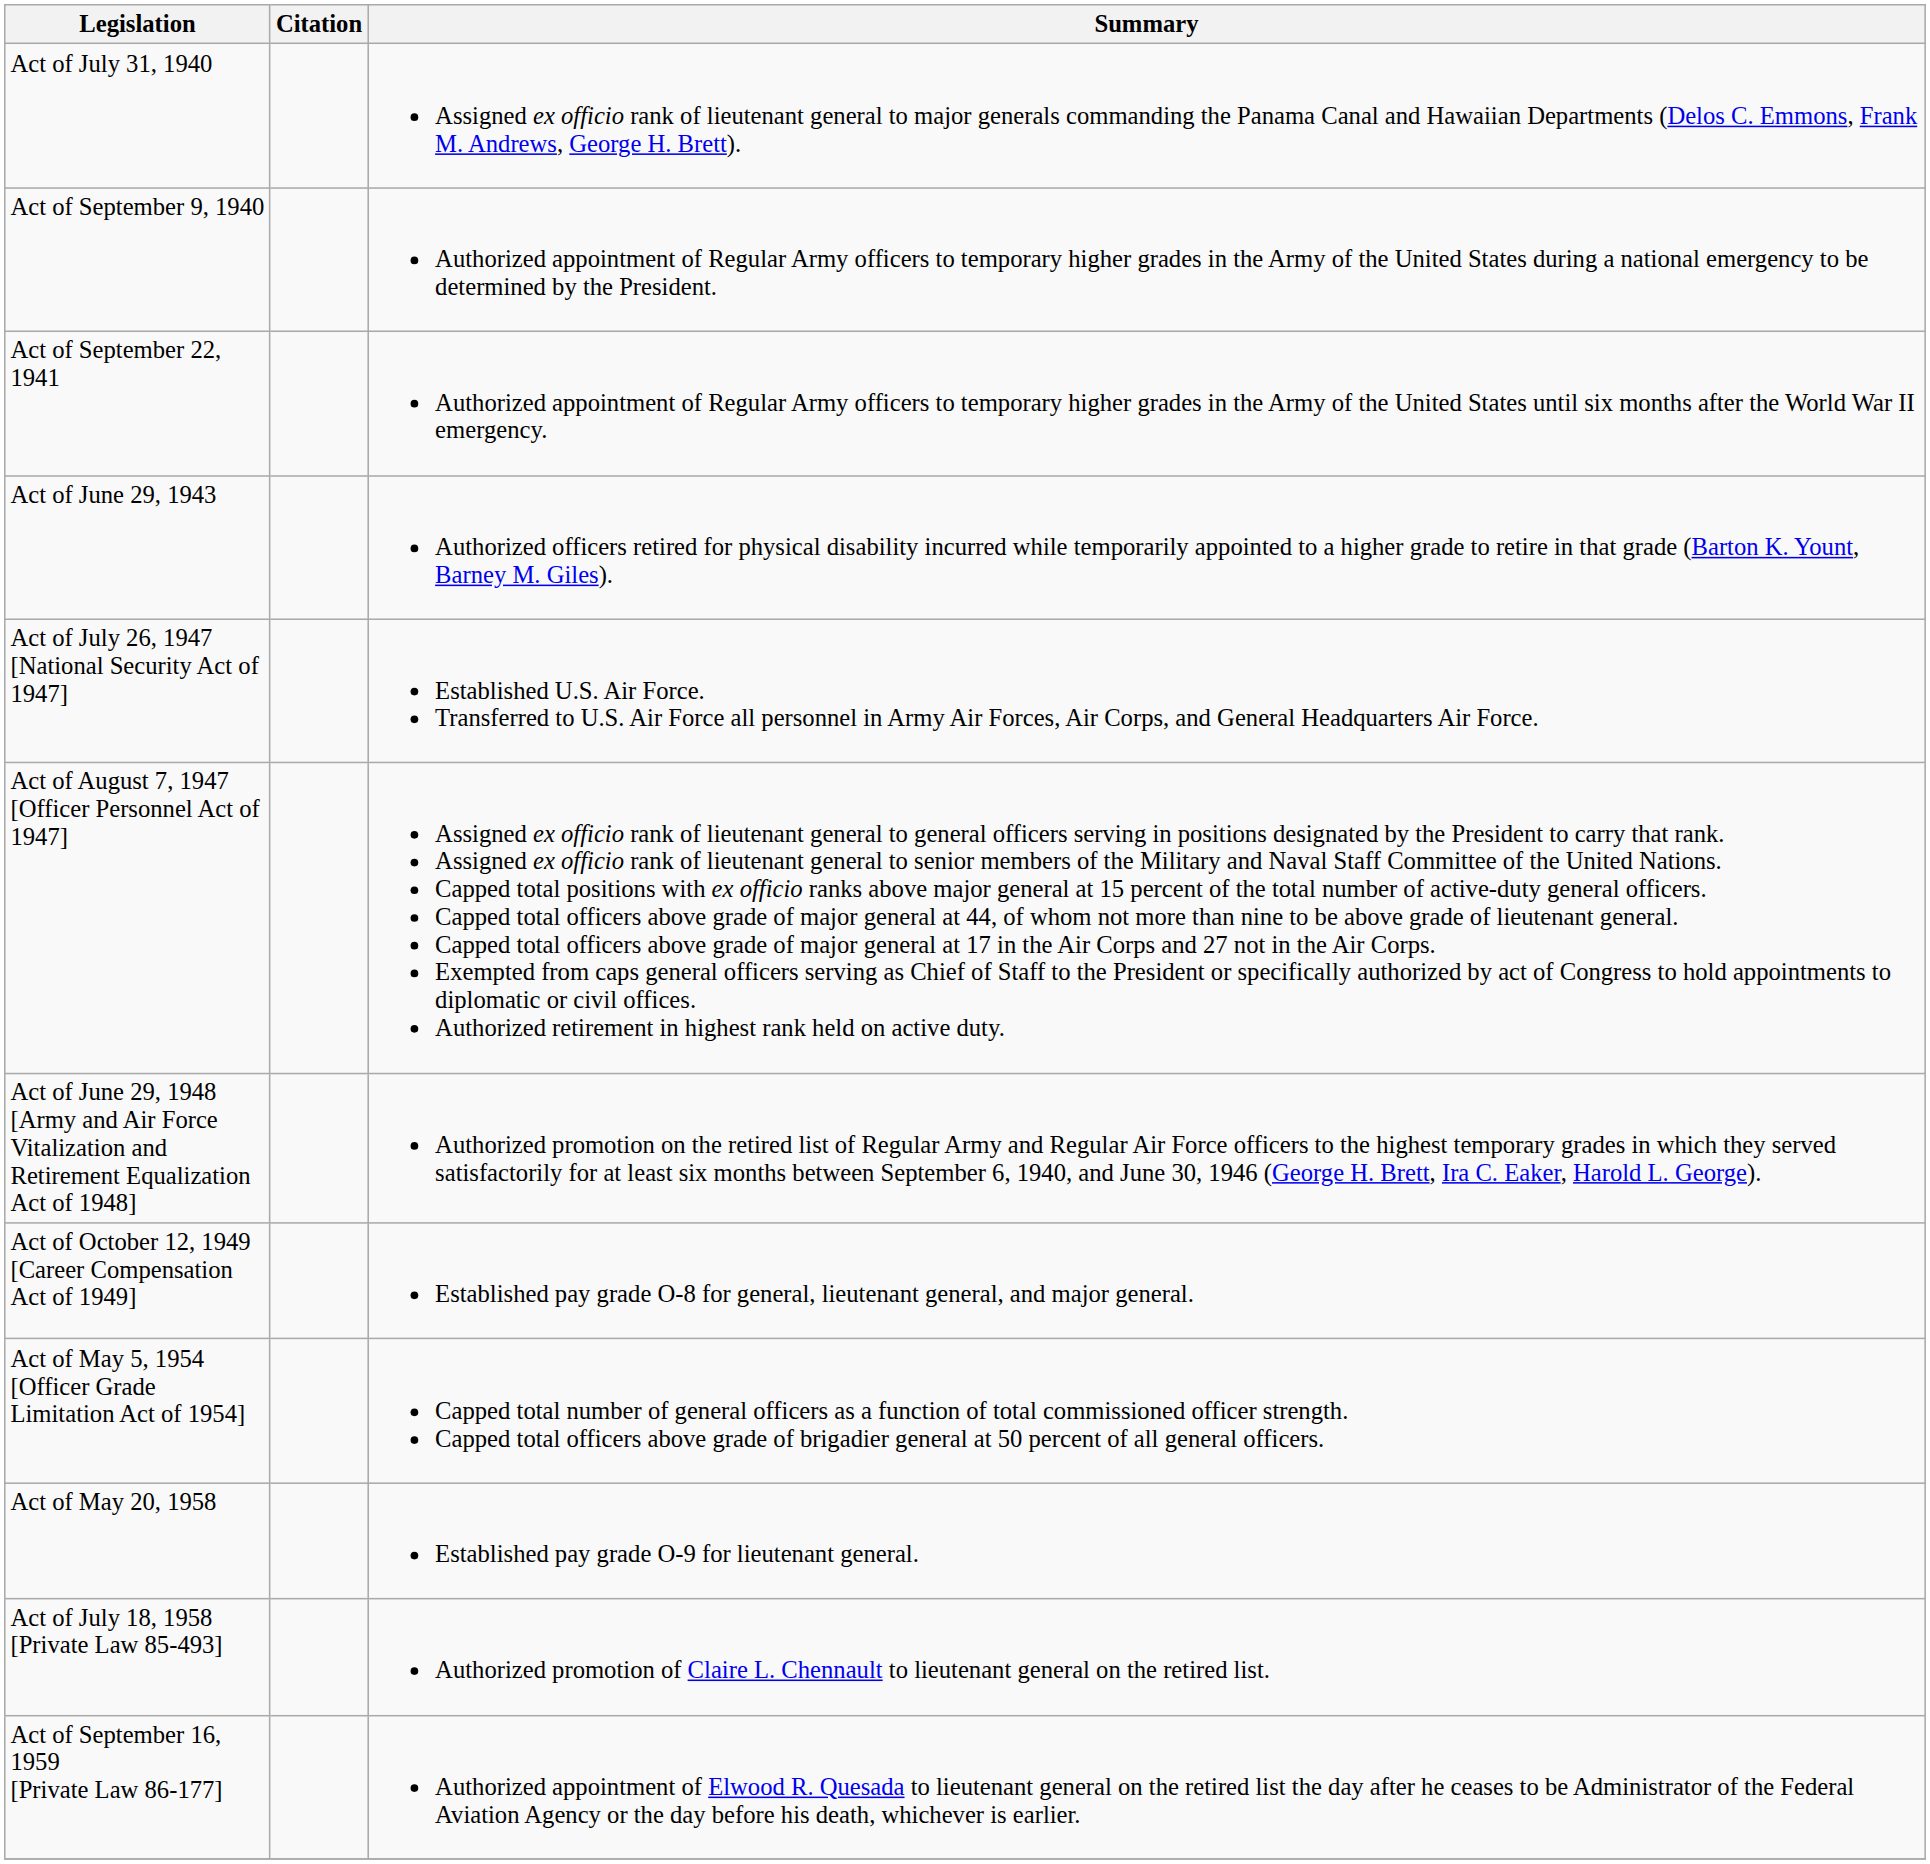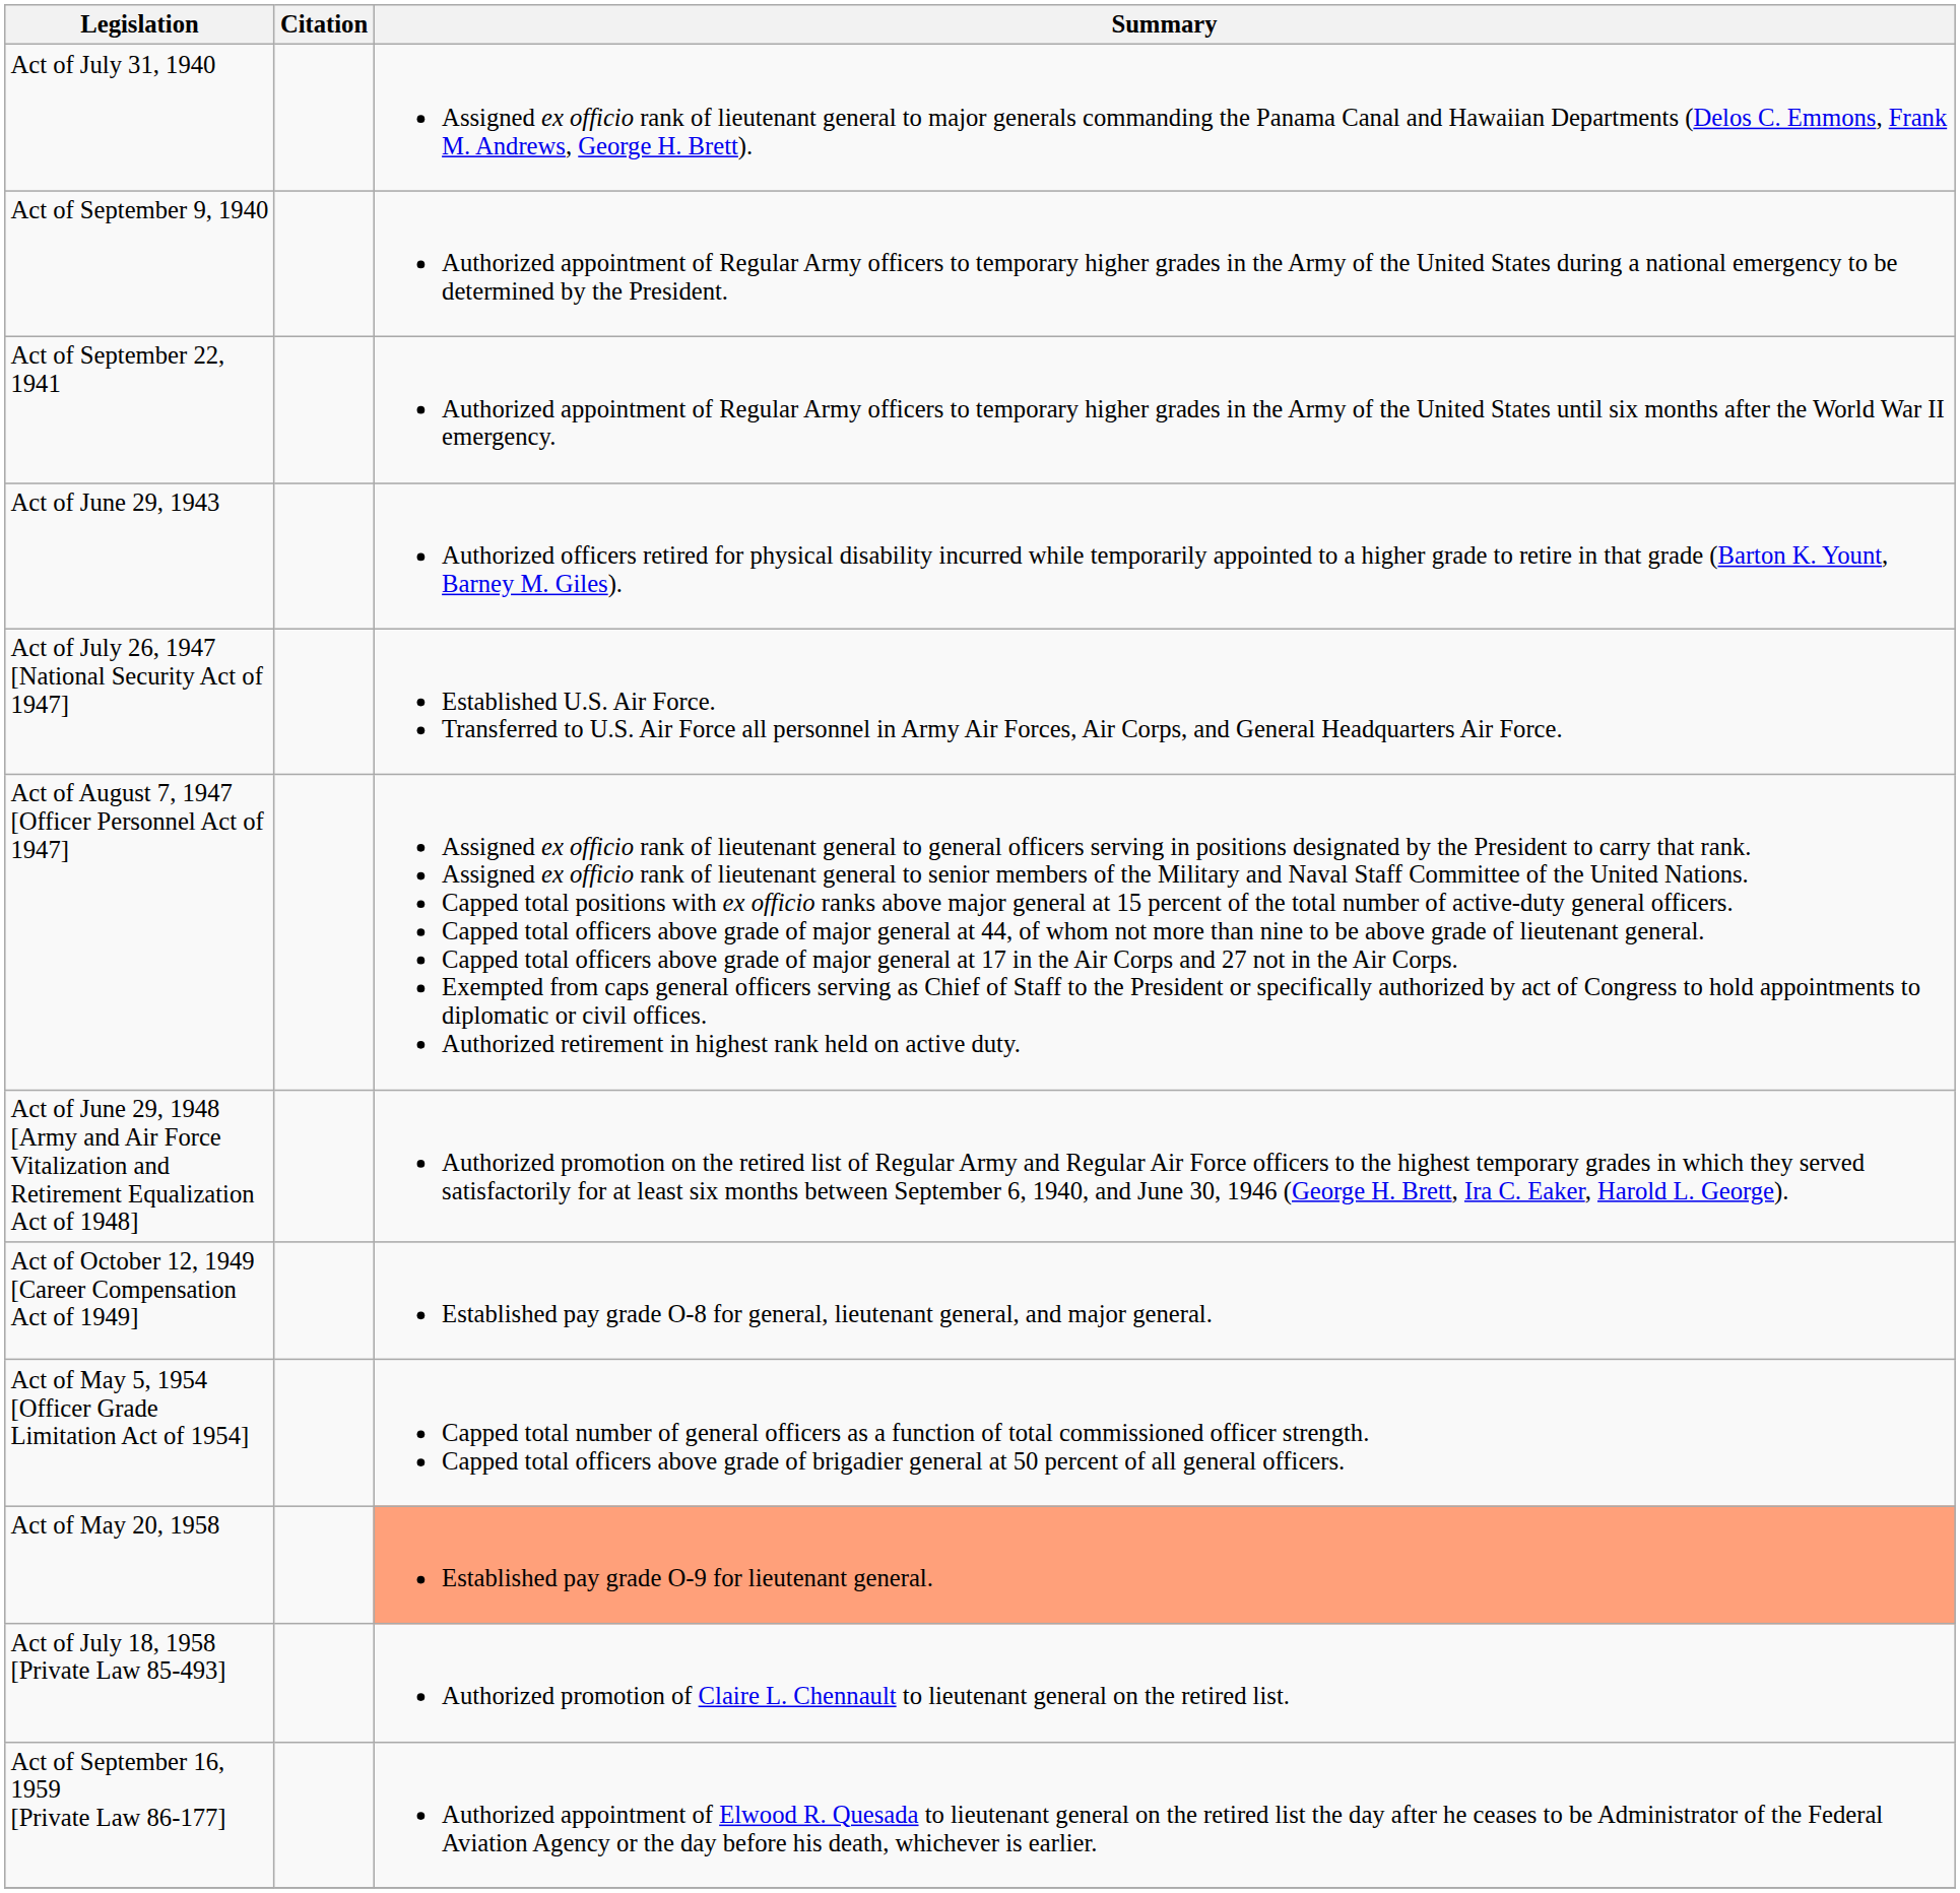Act of May 20, 1958 | Summary: no background -> lightsalmon background
